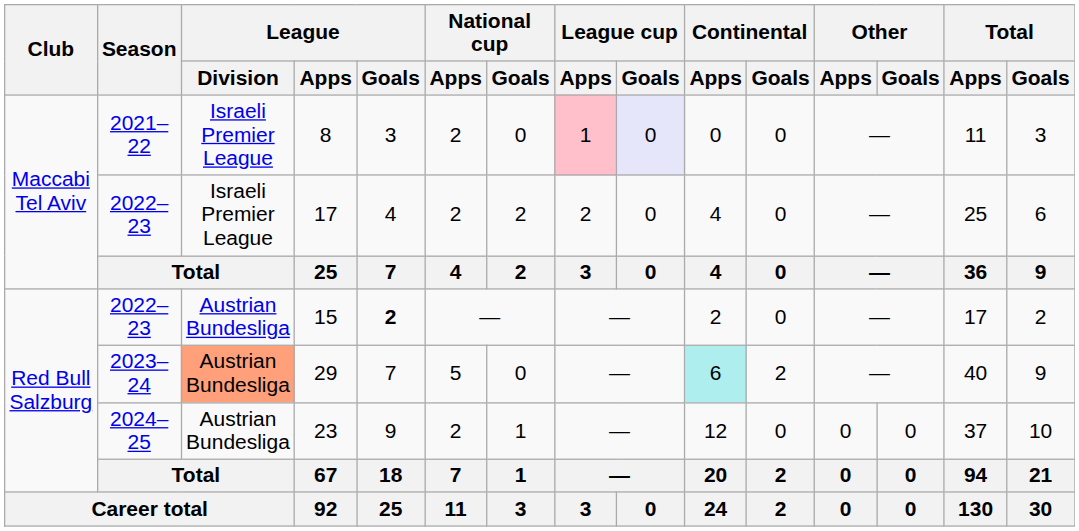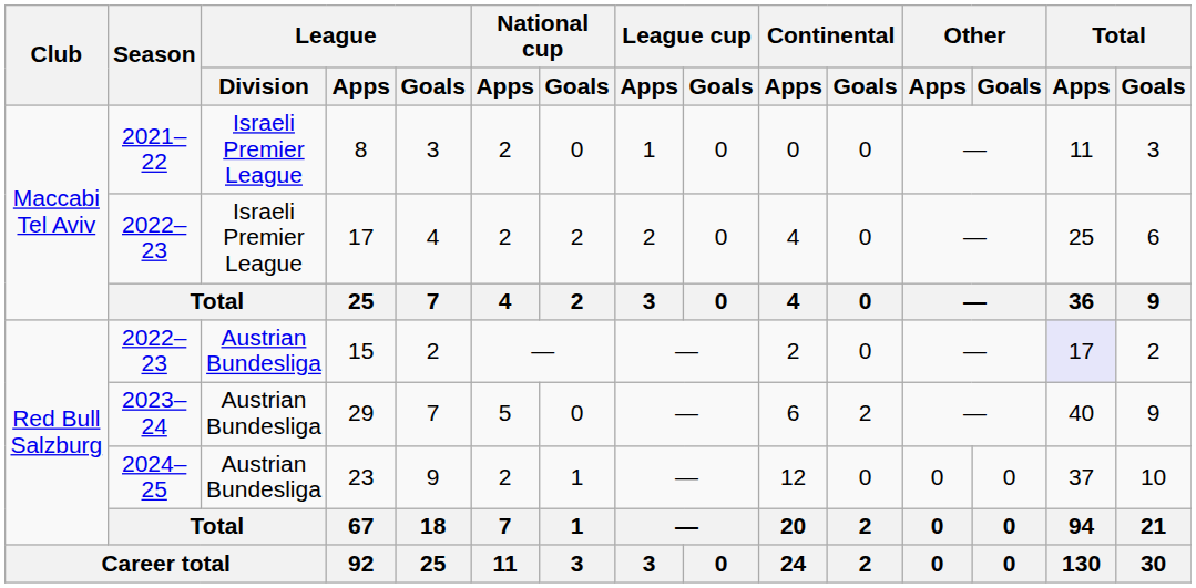8 | League cup / Apps: pink background -> no background
8 | League cup / Goals: lavender background -> no background
15 | League / Goals: bold -> normal
15 | Total / Apps: no background -> lavender background
29 | League / Division: lightsalmon background -> no background
29 | Continental / Apps: paleturquoise background -> no background
